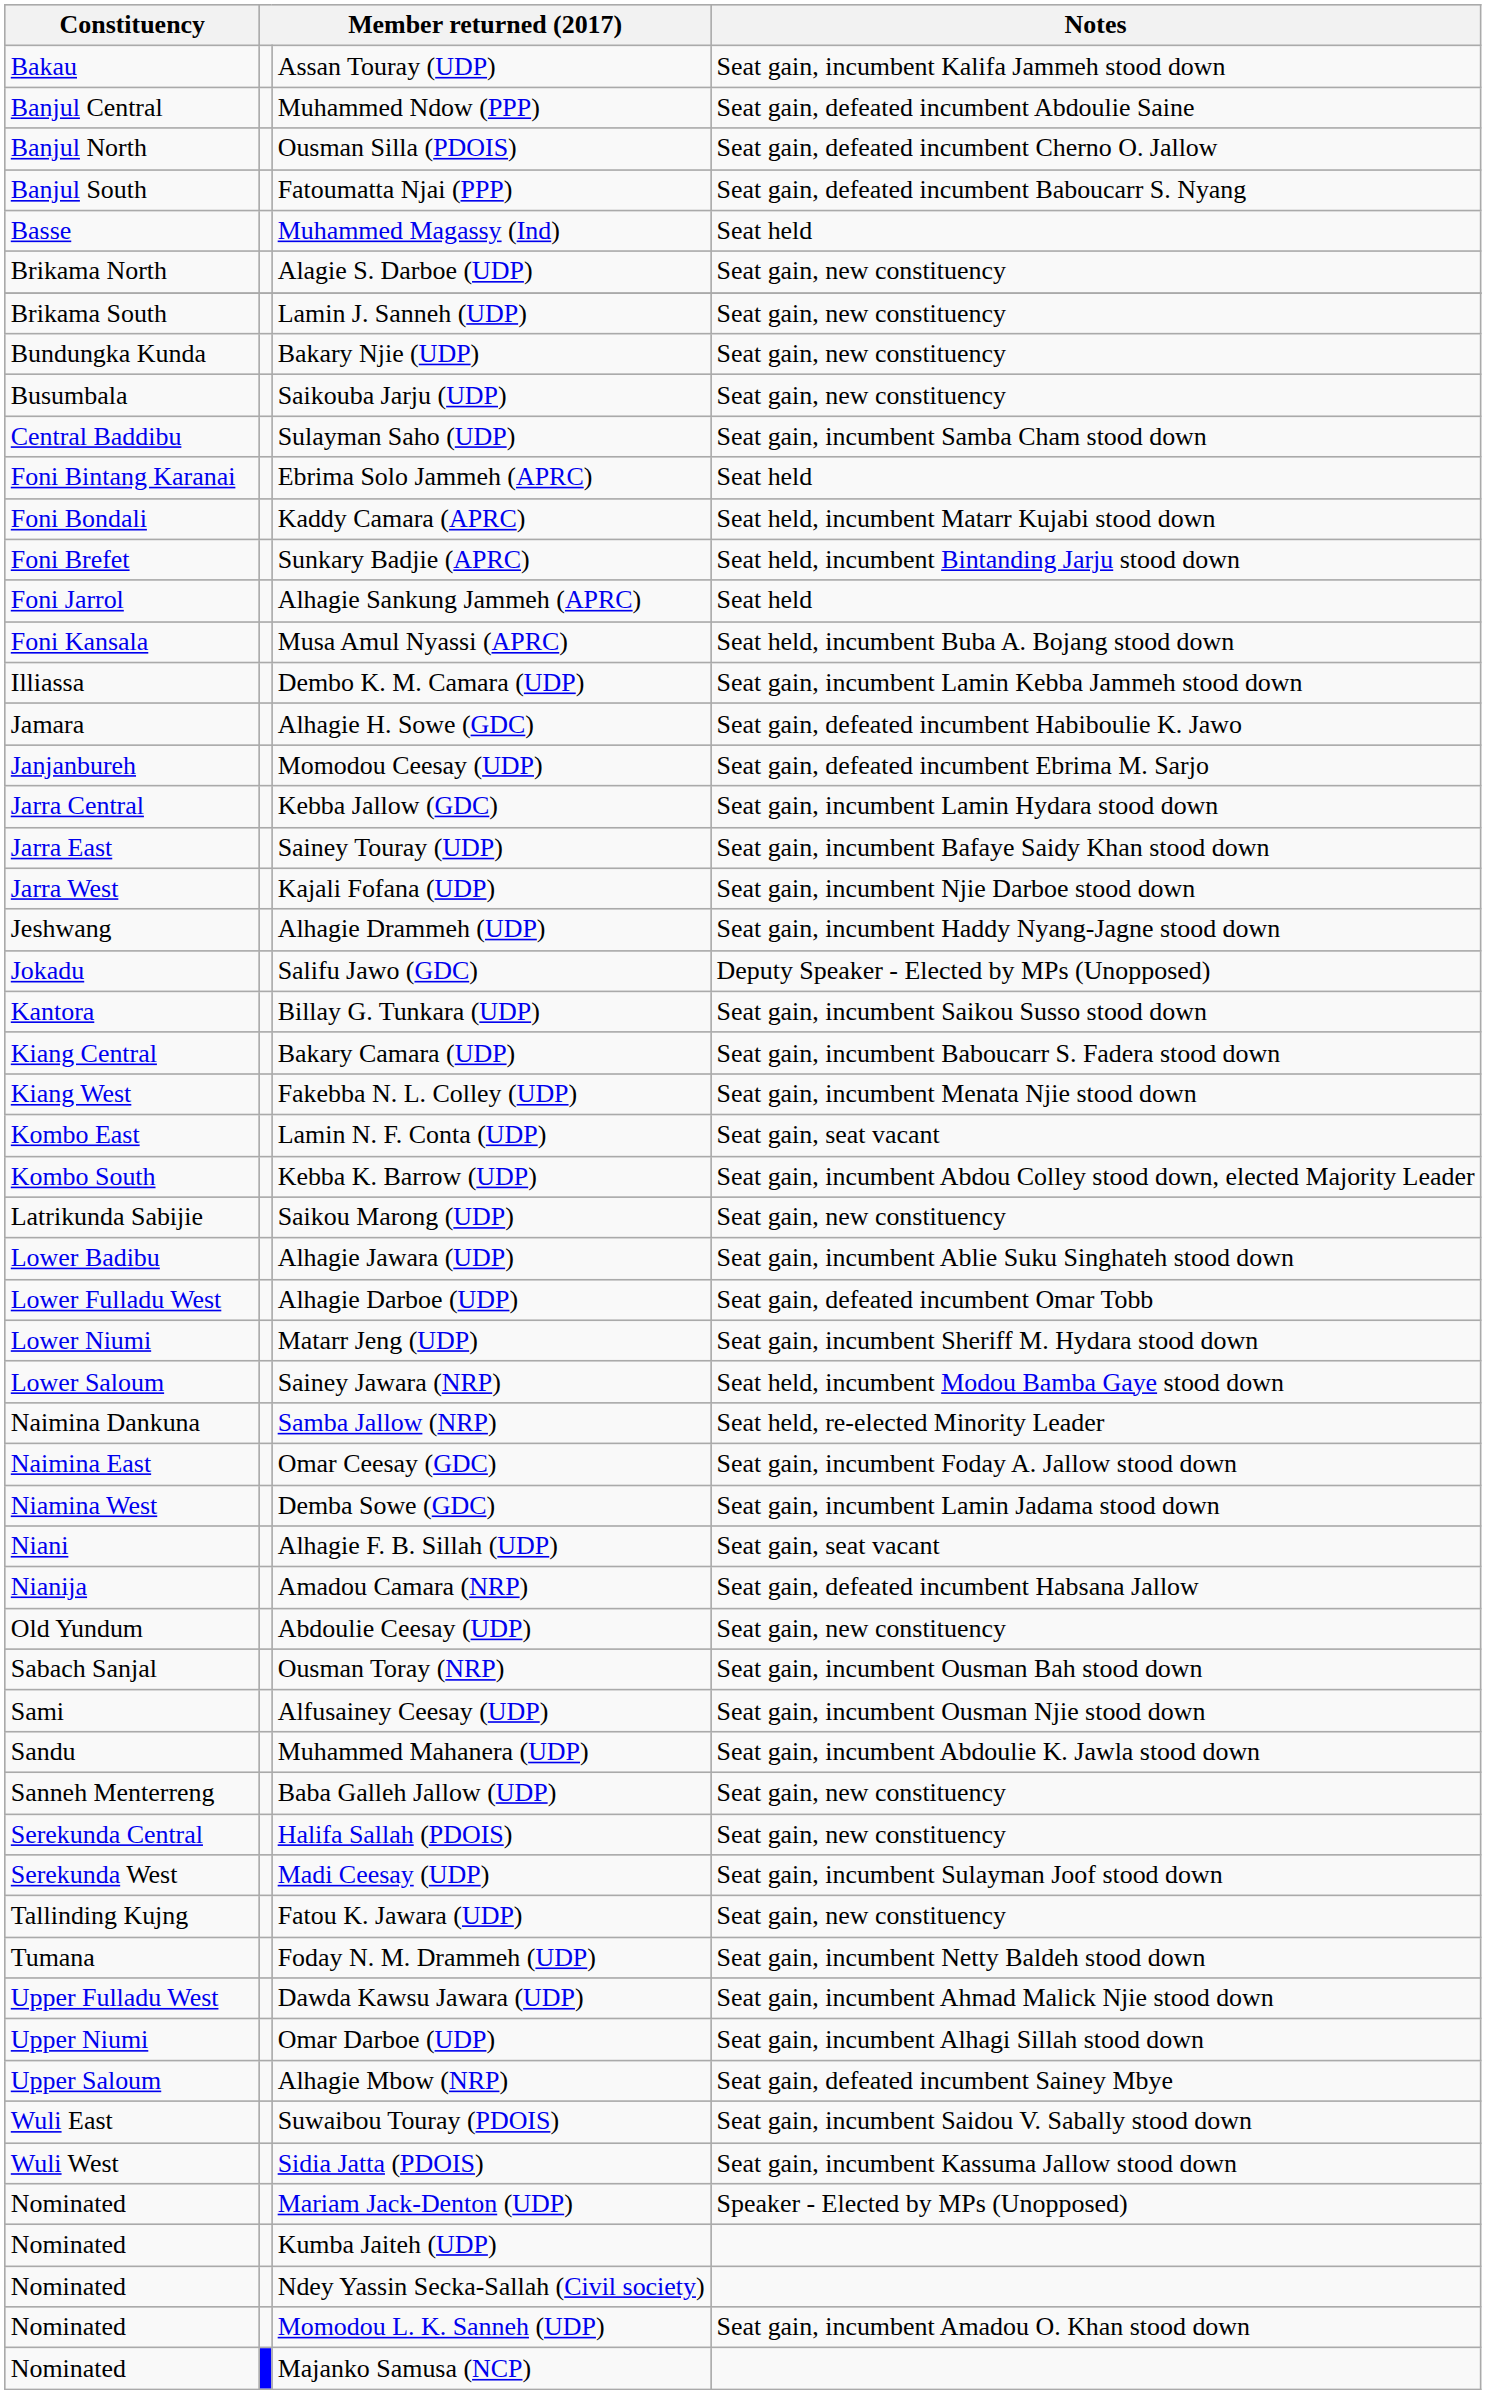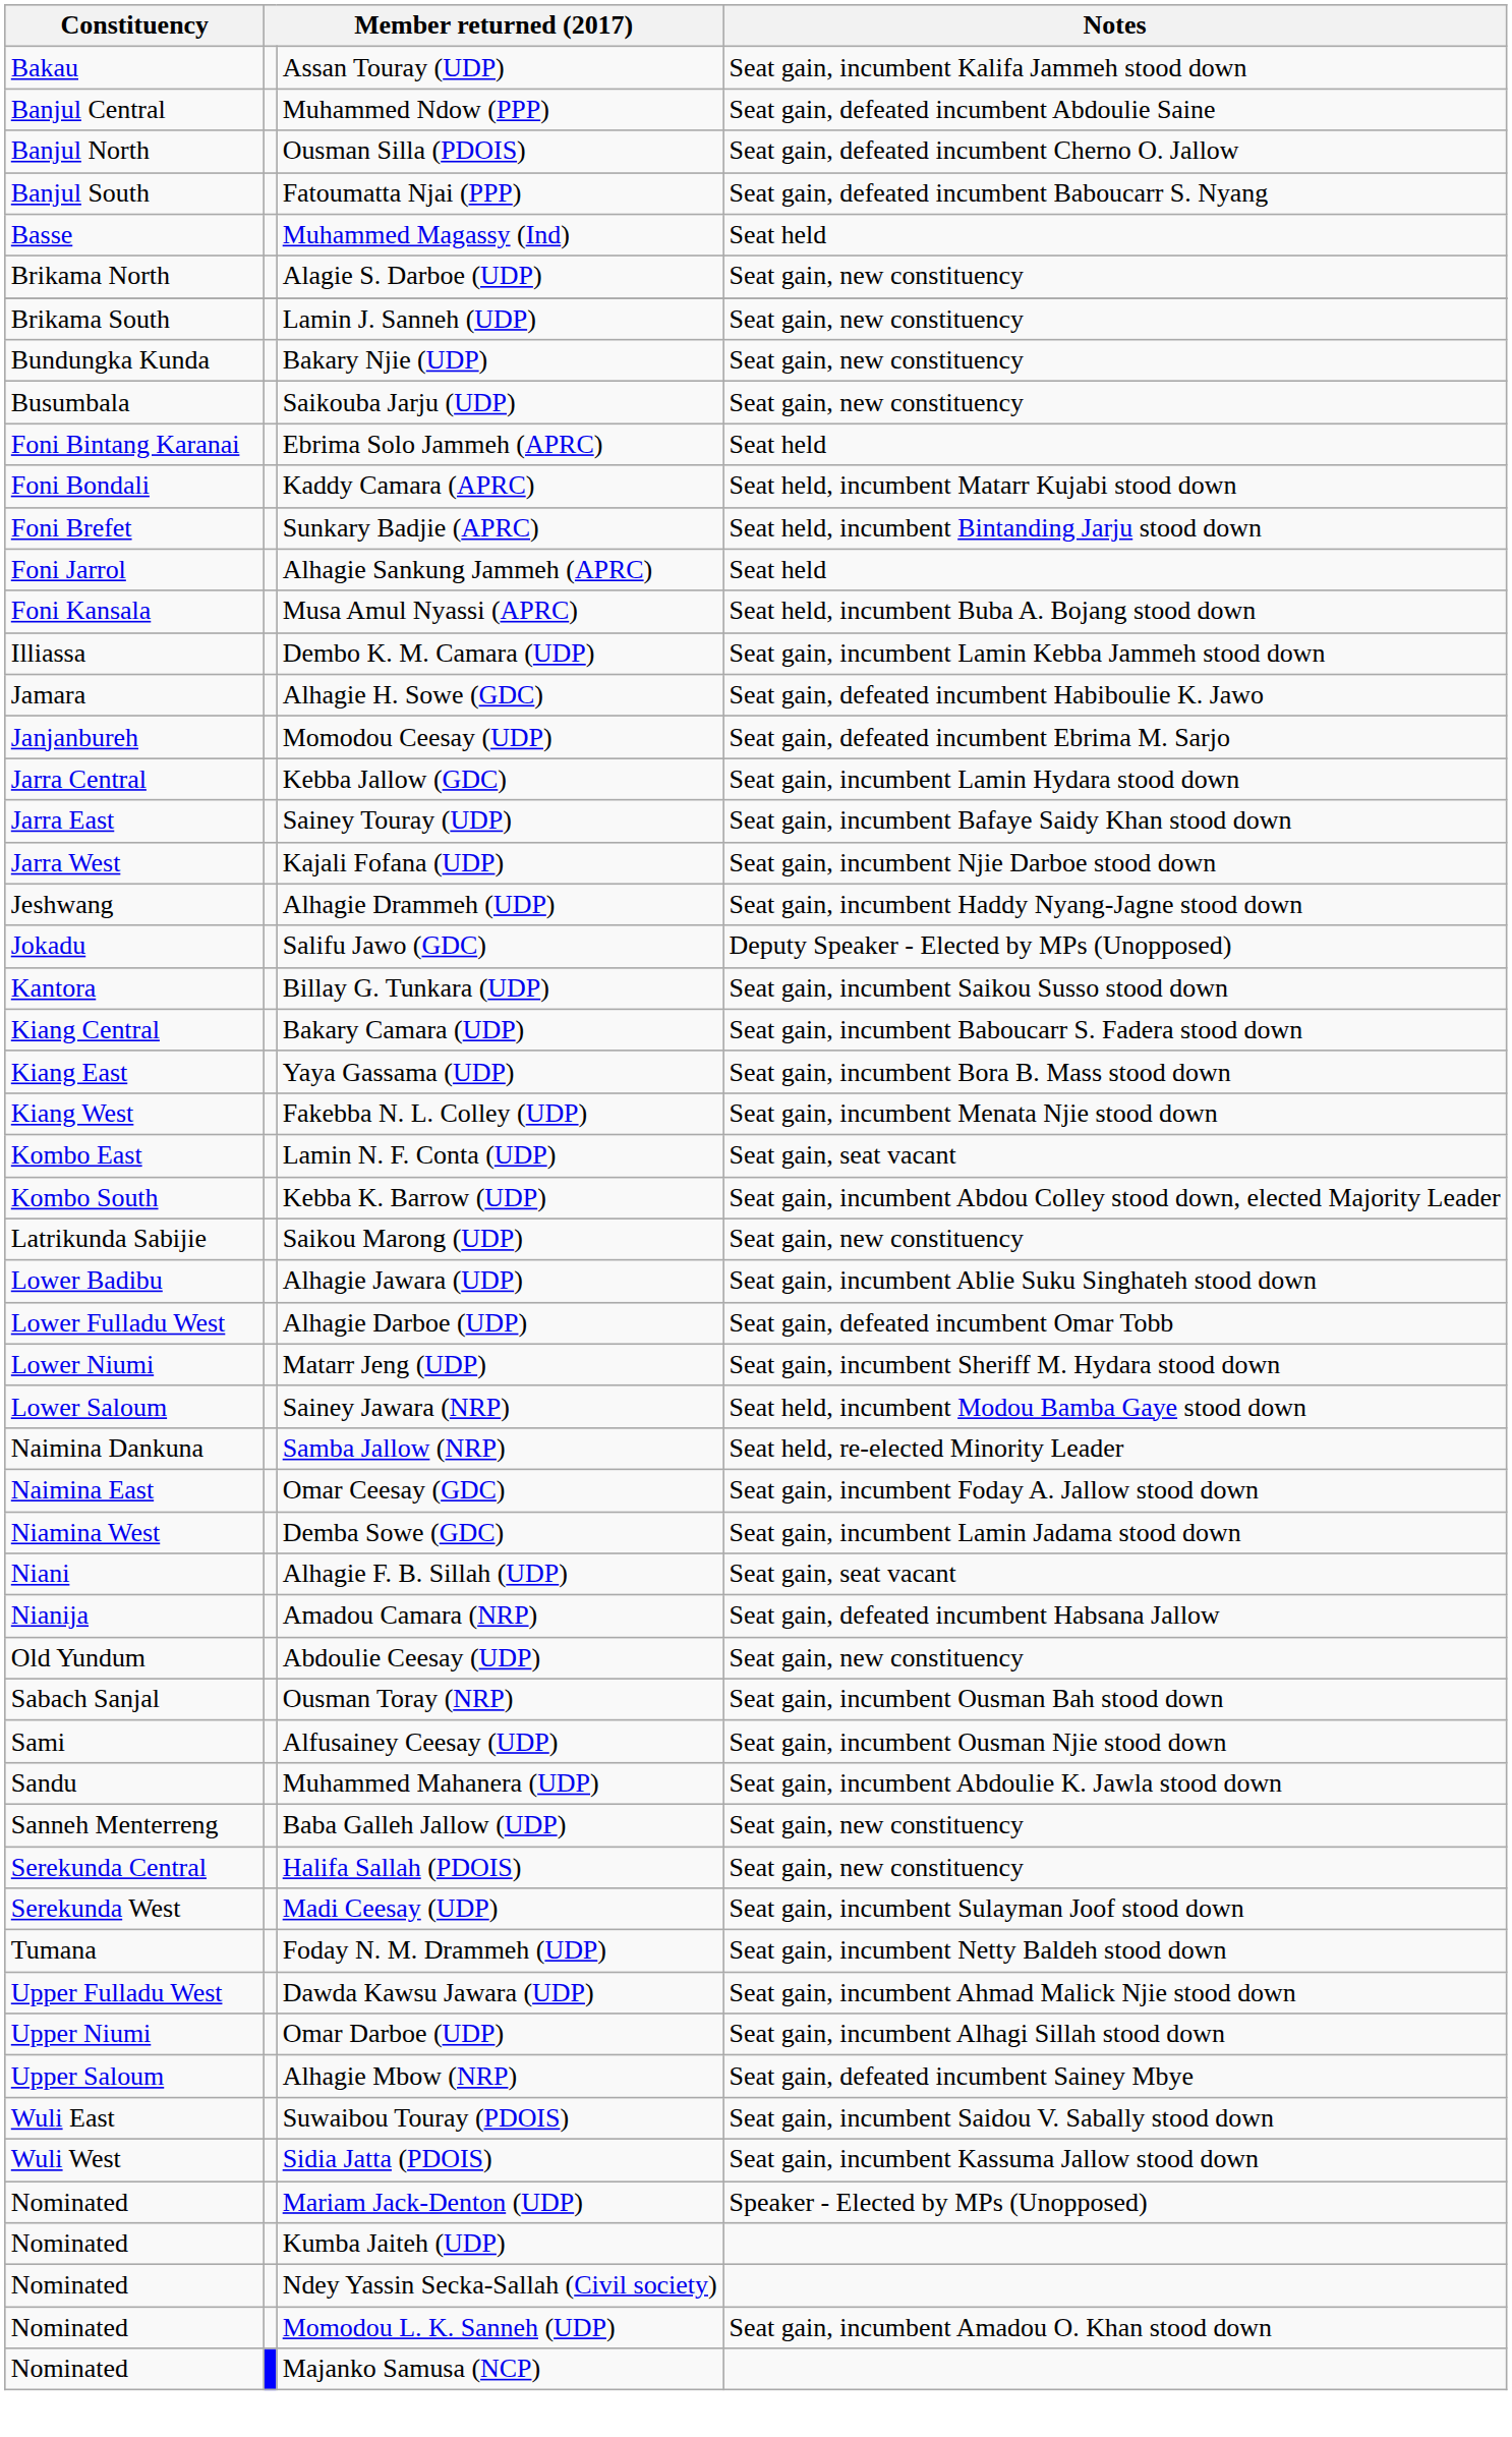- row: Central Baddibu | Sulayman Saho (UDP) | Seat gain, incumbent Samba Cham stood down
+ row: Kiang East | Yaya Gassama (UDP) | Seat gain, incumbent Bora B. Mass stood down
- row: Tallinding Kujng | Fatou K. Jawara (UDP) | Seat gain, new constituency
